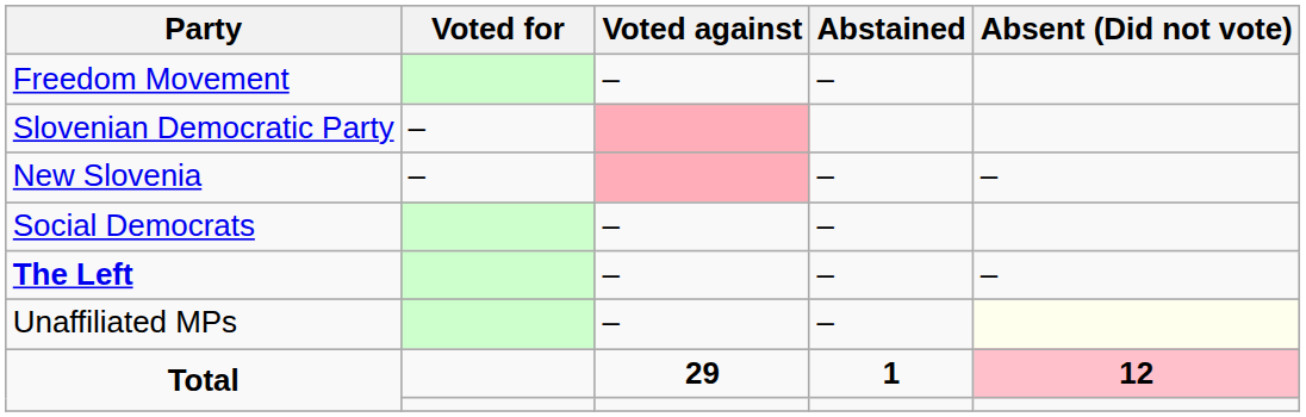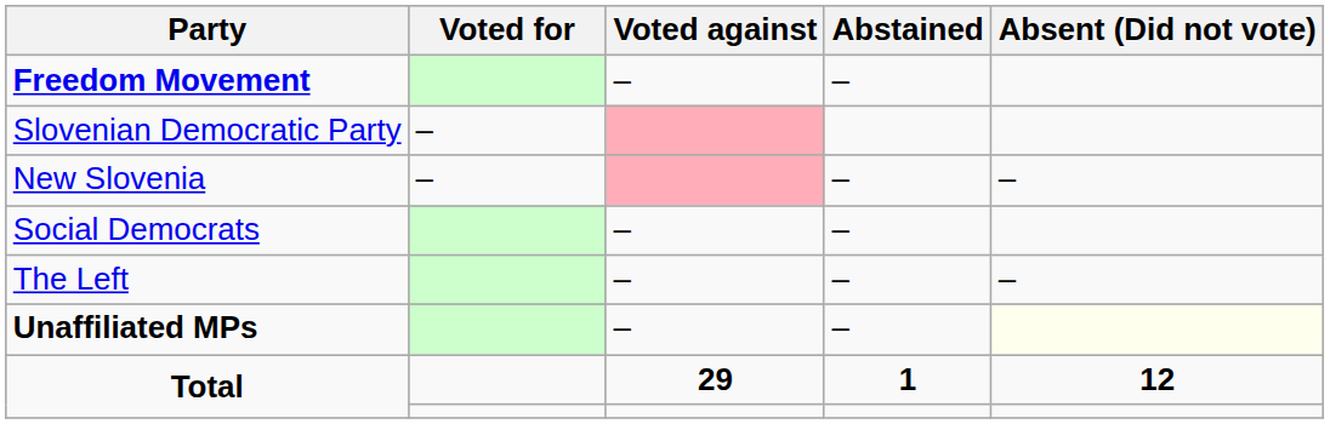Freedom Movement | Party: normal -> bold
The Left | Party: bold -> normal
Unaffiliated MPs | Party: normal -> bold
Total / 29 | Absent (Did not vote): pink background -> no background
